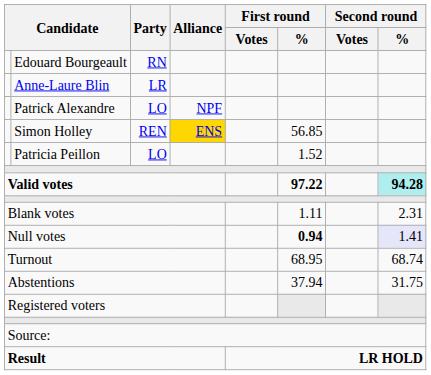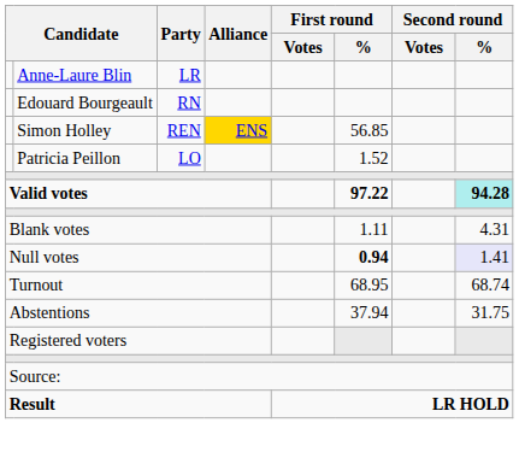rows swapped: Anne-Laure Blin <-> Edouard Bourgeault
- row: Patrick Alexandre | LO | NPF
Blank votes | Second round / %: 2.31 -> 4.31
